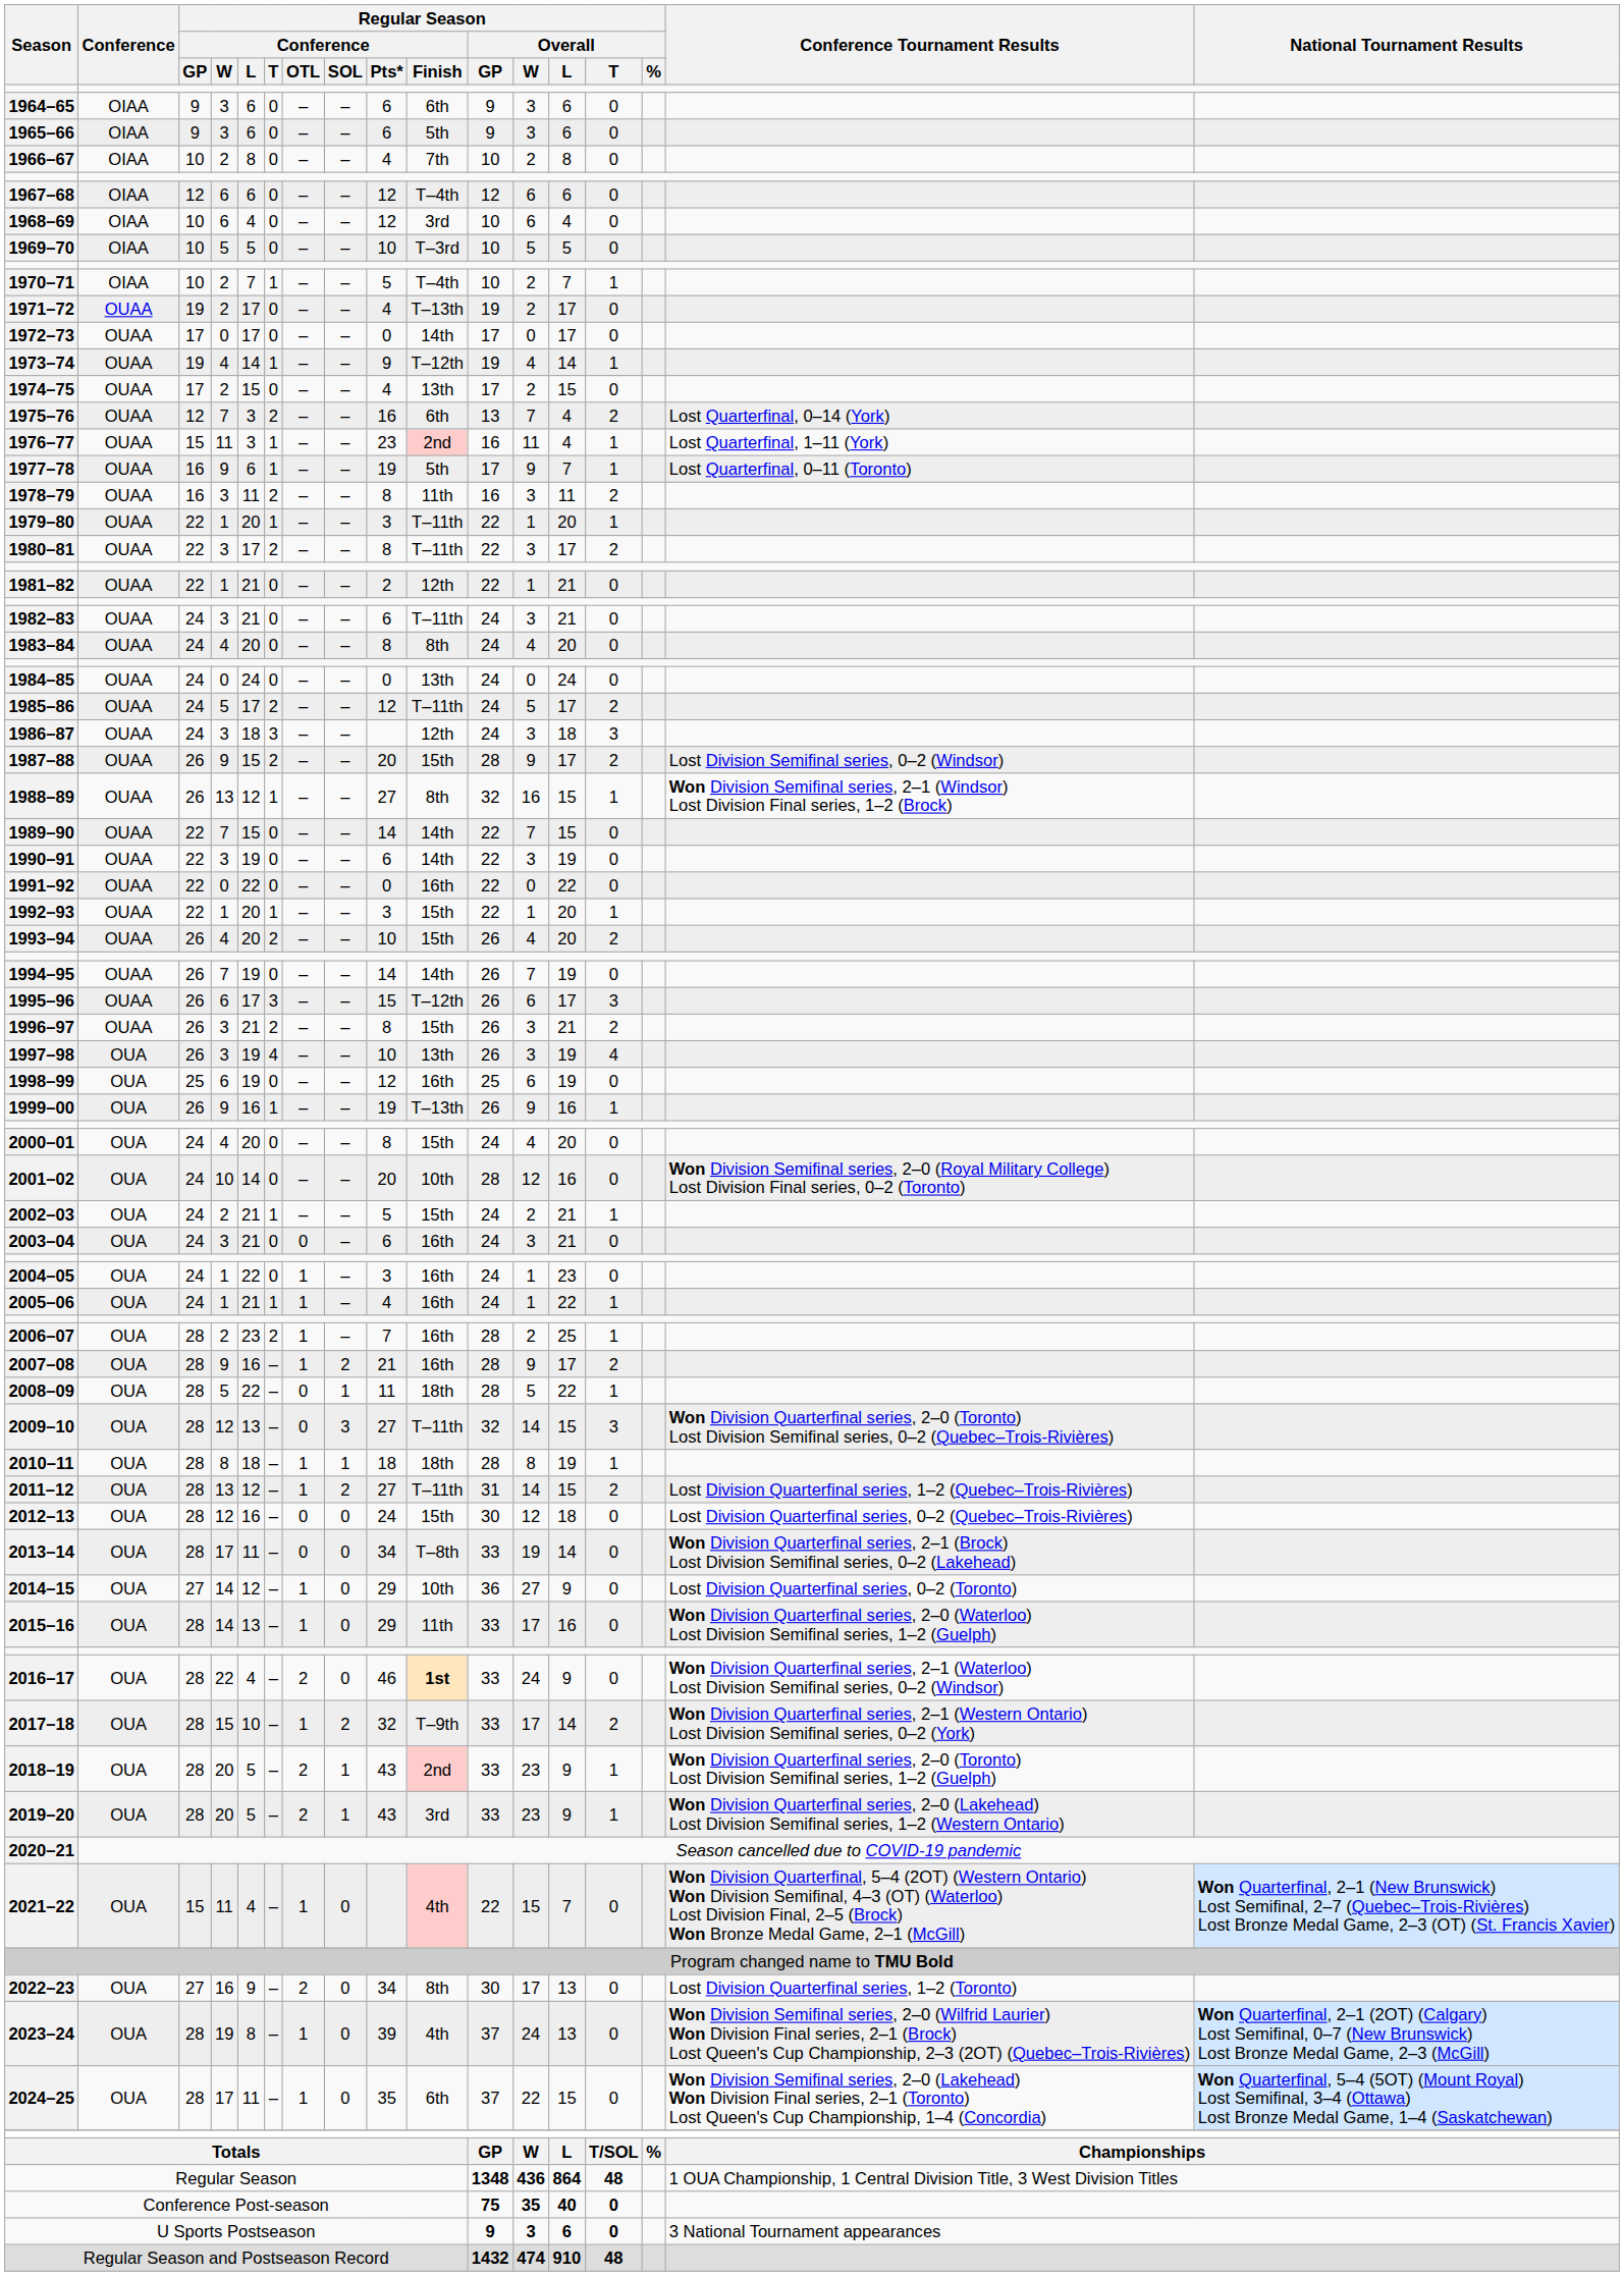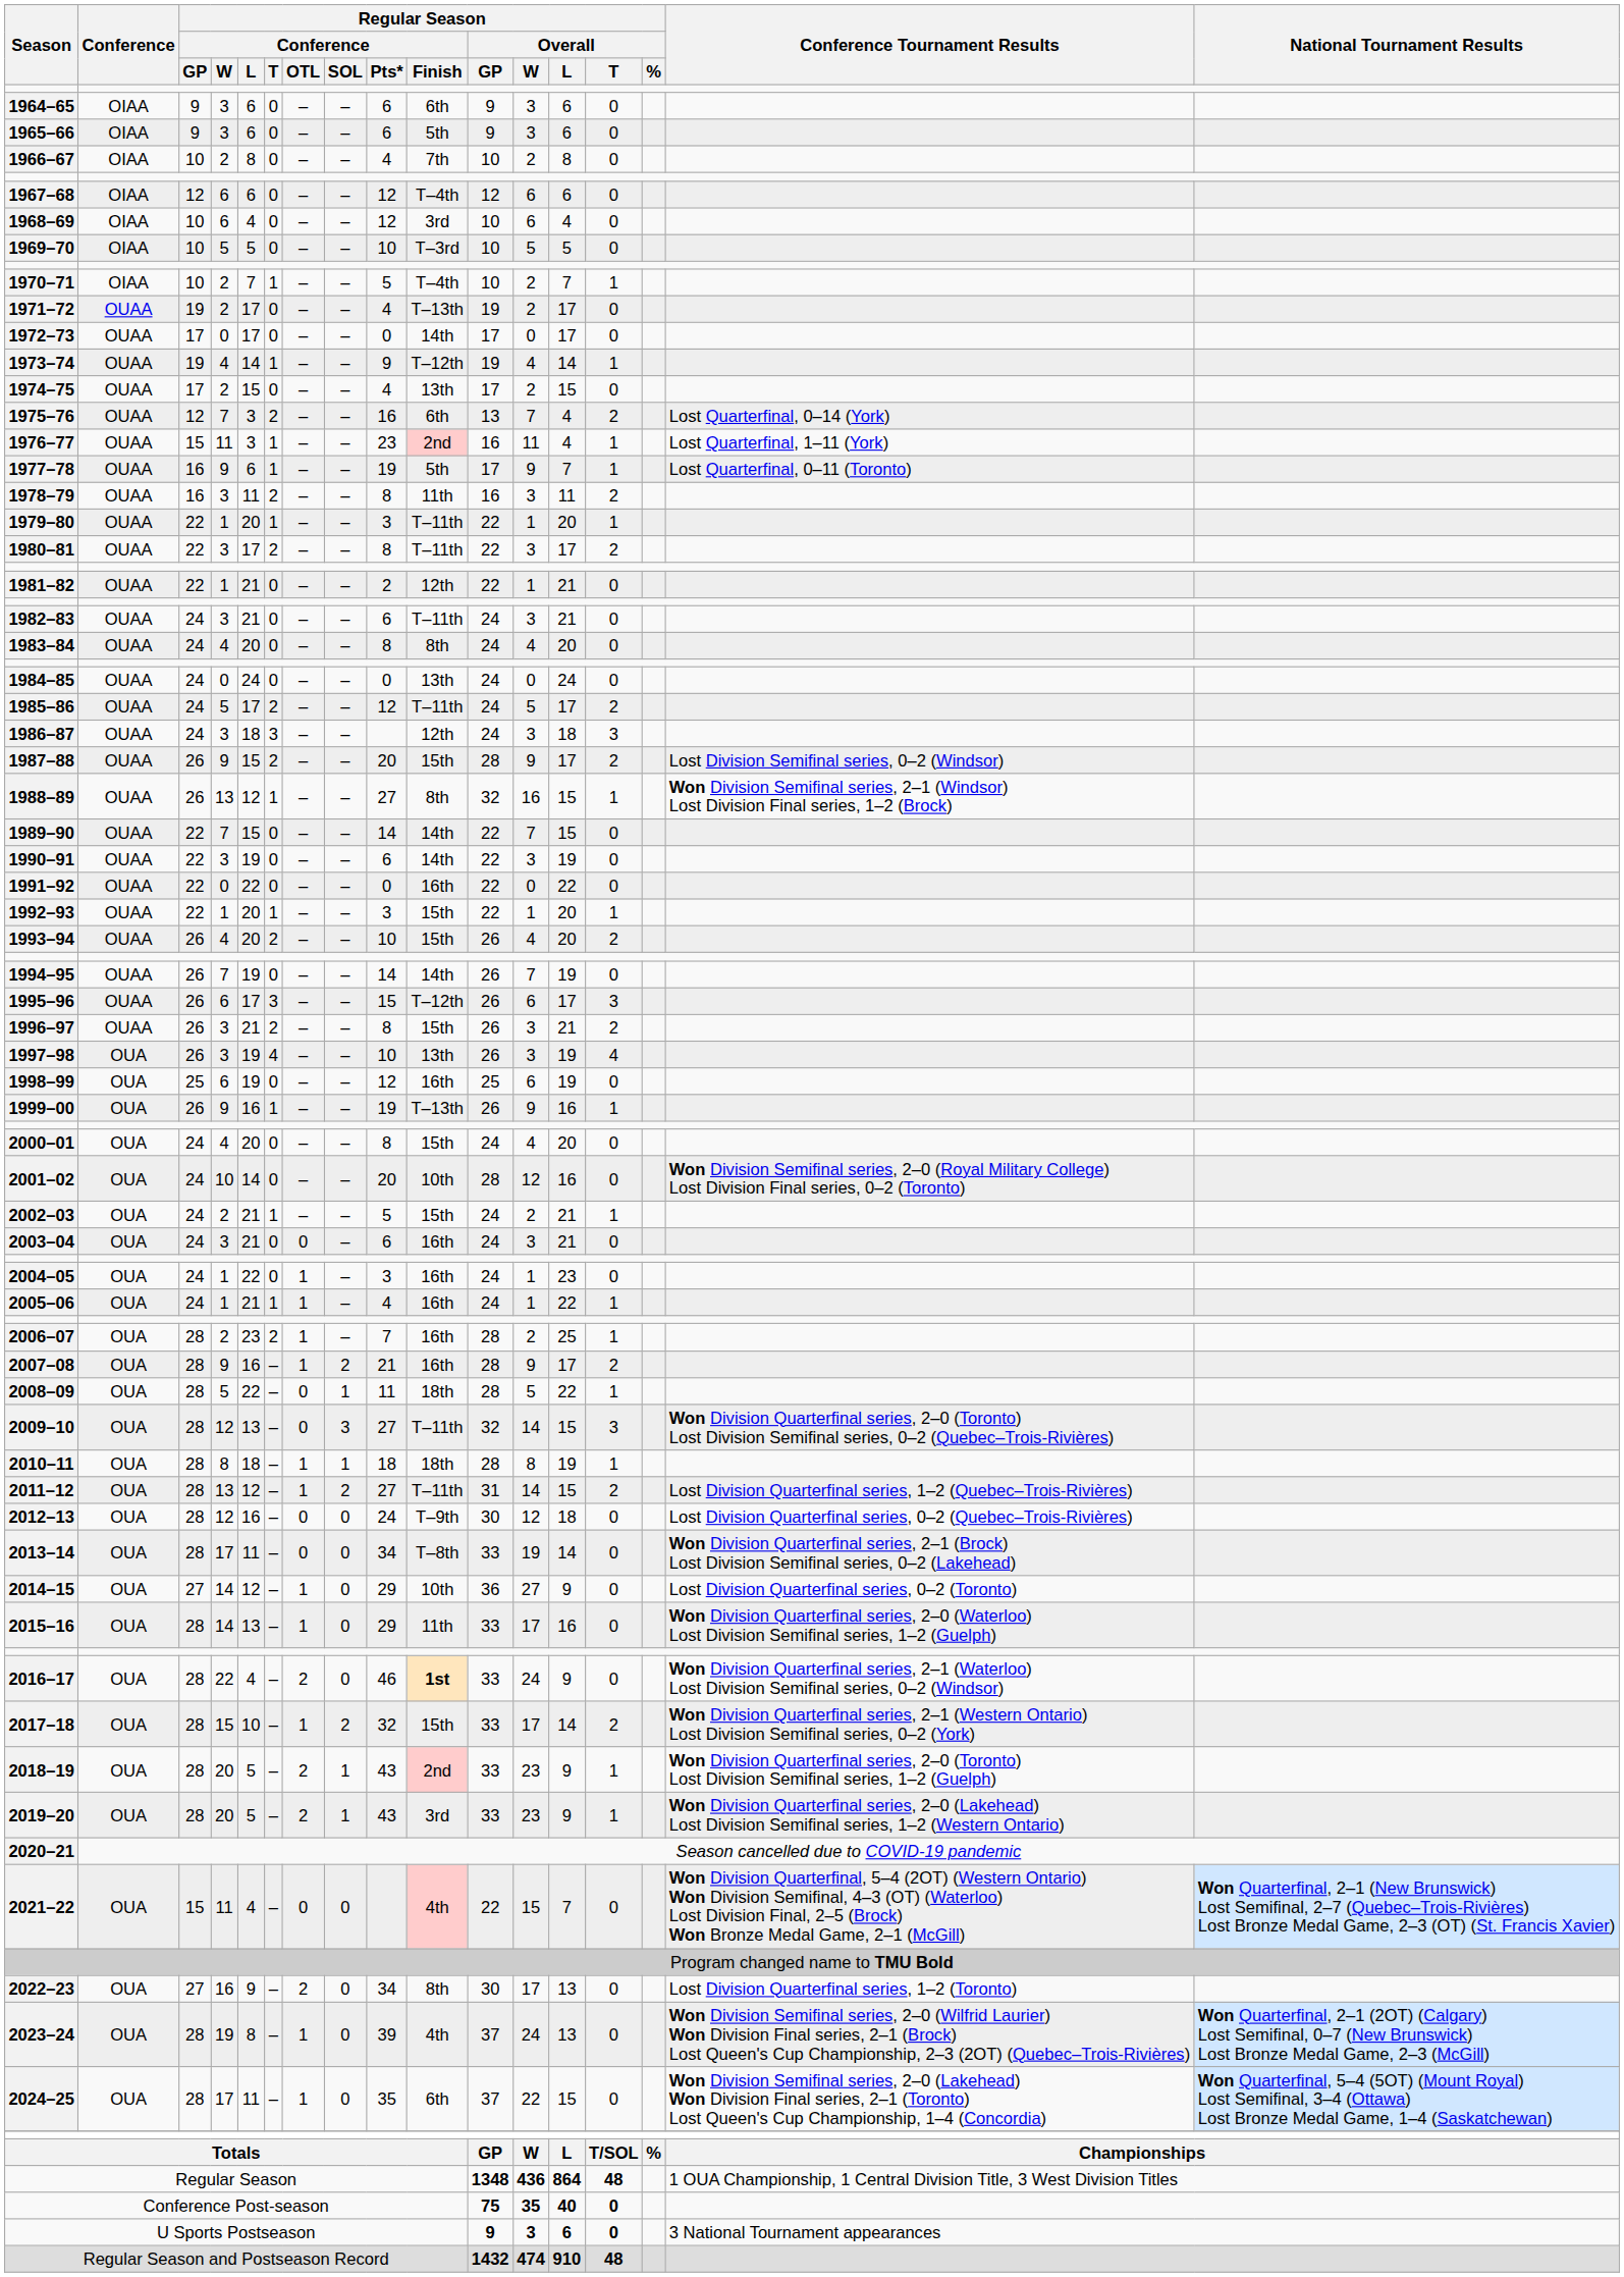2012–13 | Regular Season / Conference / Finish: 15th -> T–9th
2017–18 | Regular Season / Conference / Finish: T–9th -> 15th
2021–22 | Regular Season / Conference / OTL: 1 -> 0
